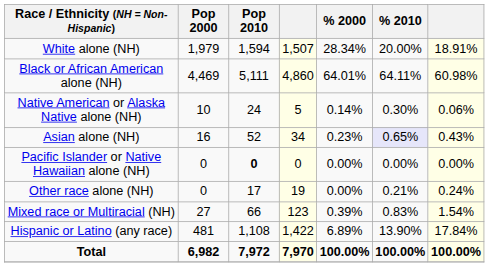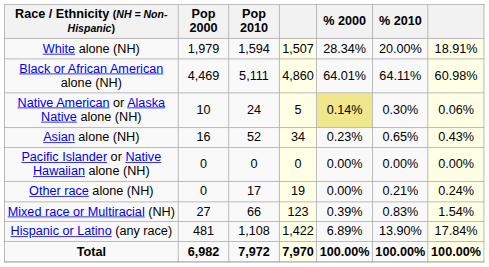Native American or Alaska Native alone (NH) | % 2000: no background -> khaki background
Asian alone (NH) | % 2010: lavender background -> no background
Pacific Islander or Native Hawaiian alone (NH) | Pop 2010: bold -> normal
